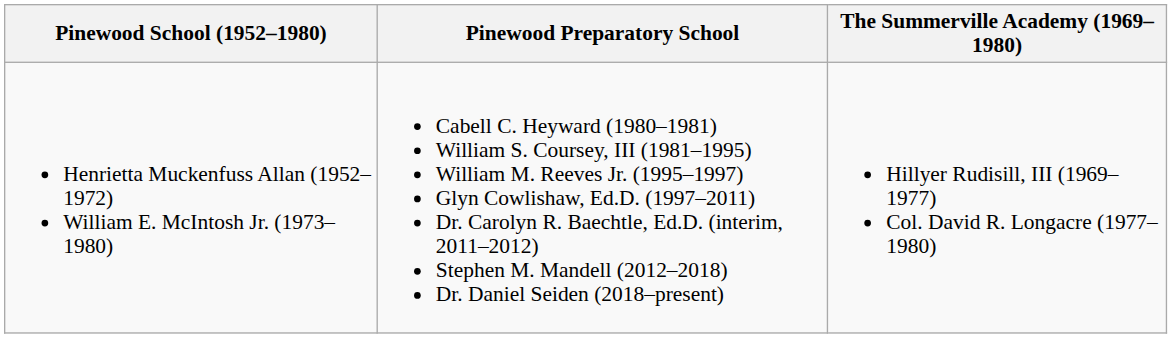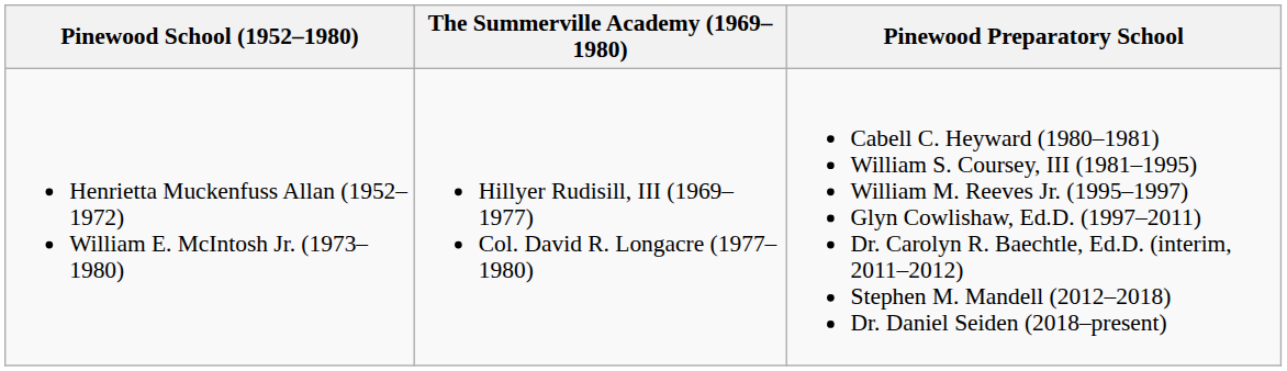columns swapped: The Summerville Academy (1969–1980) <-> Pinewood Preparatory School
